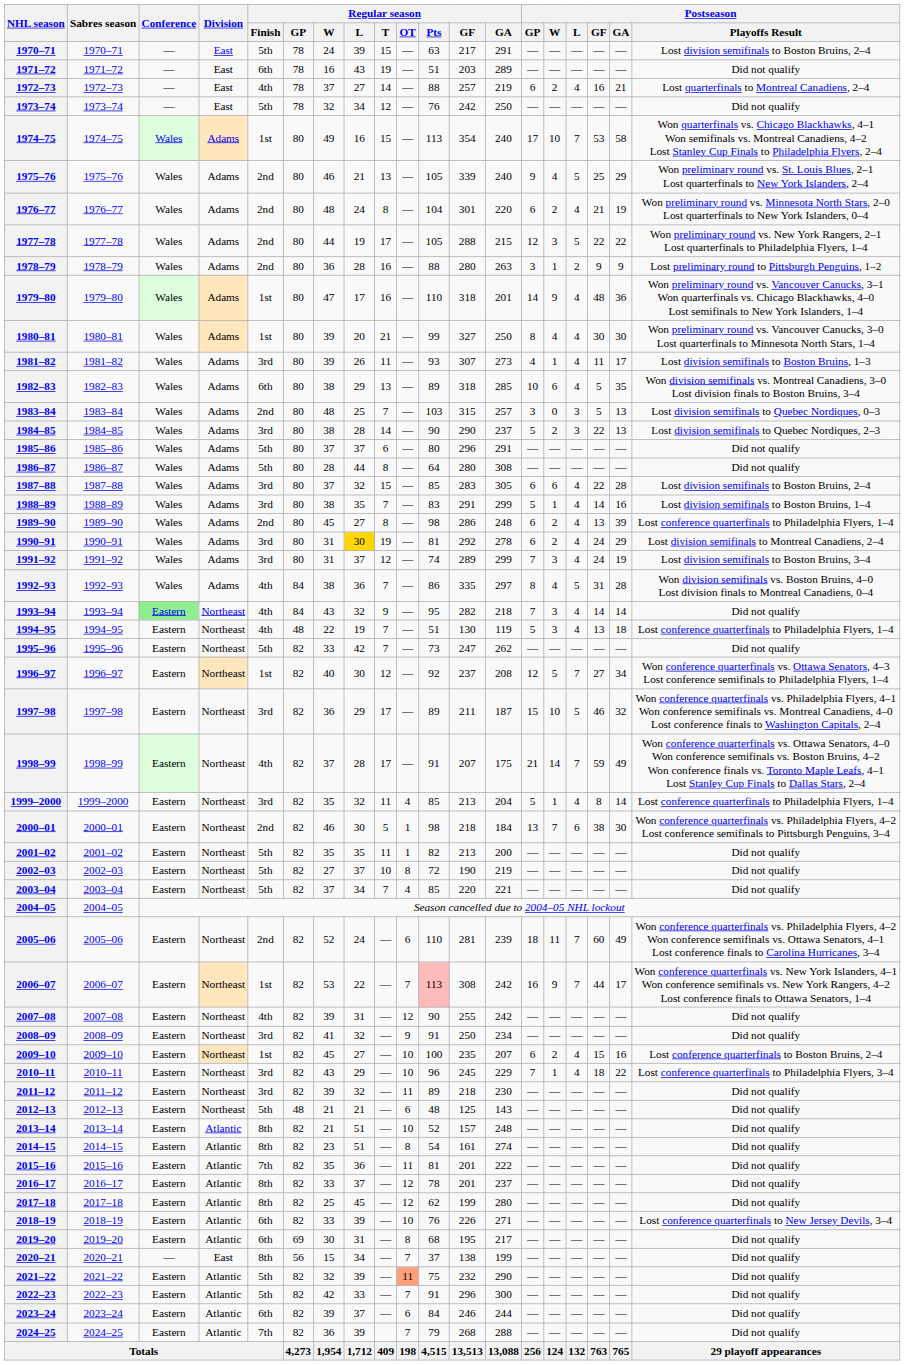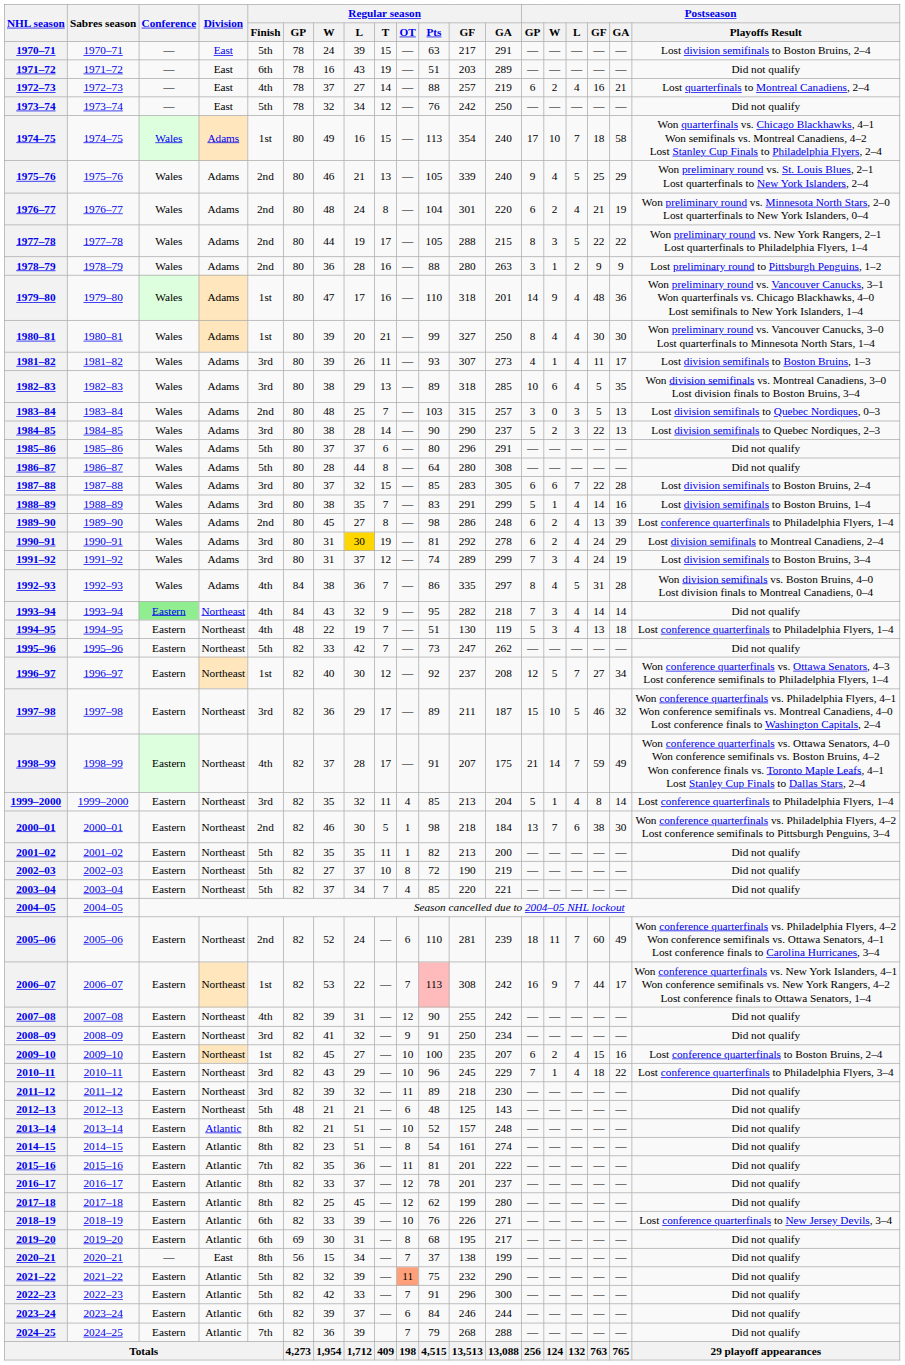row 7 | Postseason / GF: 53 -> 18
row 10 | Postseason / GP: 12 -> 8
row 15 | Regular season / Finish: 6th -> 3rd
row 20 | Postseason / L: 4 -> 7
